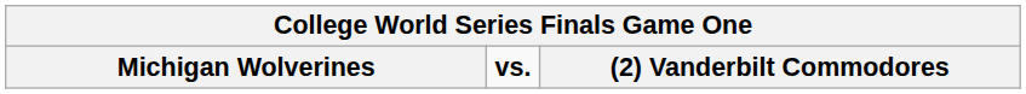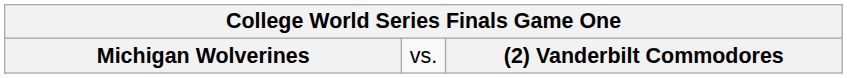Michigan Wolverines | column 2: bold -> normal
